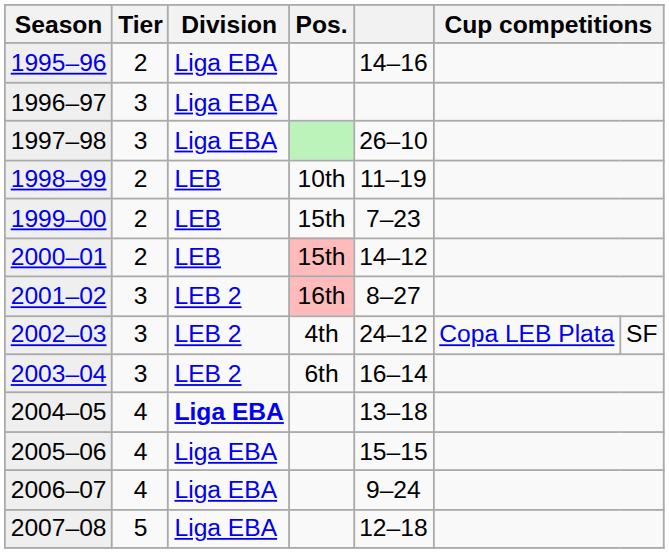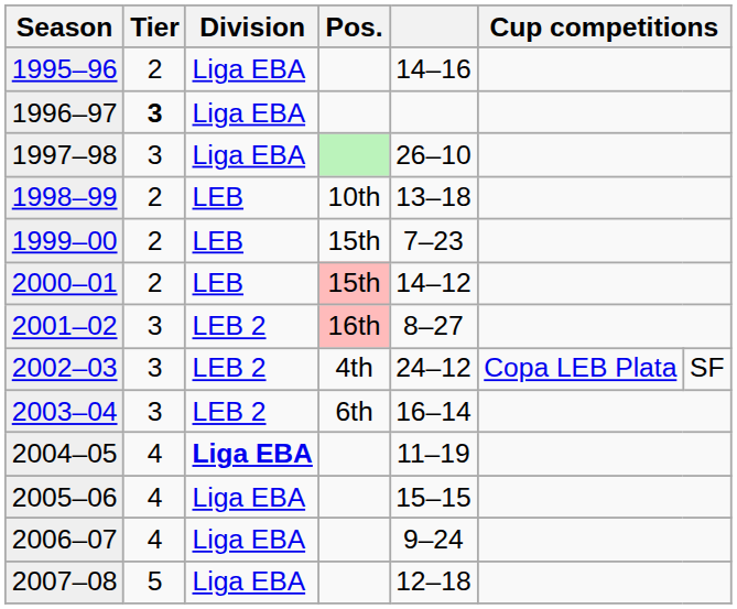1996–97 | Tier: normal -> bold
1998–99 | column 5: 11–19 -> 13–18
2004–05 | column 5: 13–18 -> 11–19
